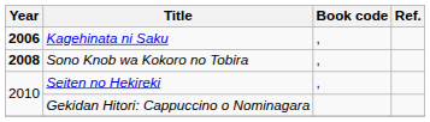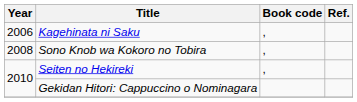Kagehinata ni Saku | Year: bold -> normal
Sono Knob wa Kokoro no Tobira | Year: bold -> normal
